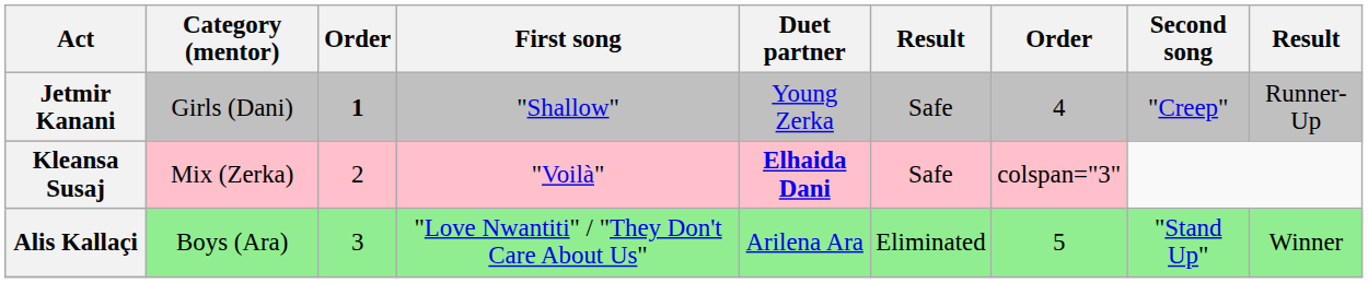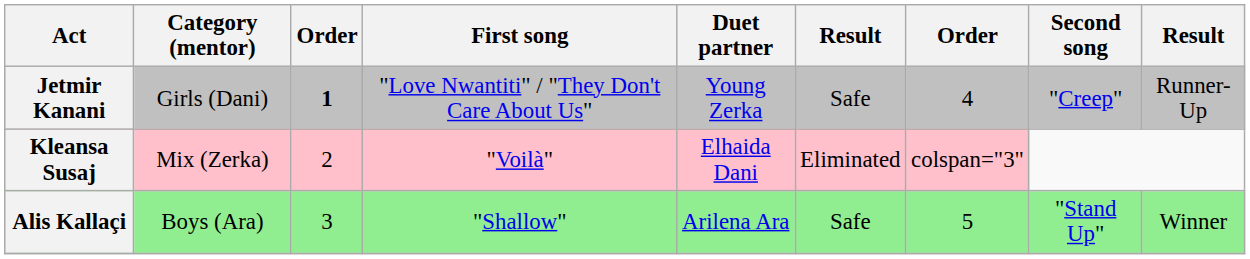Jetmir Kanani | First song: "Shallow" -> "Love Nwantiti" / "They Don't Care About Us"
Kleansa Susaj | Duet partner: bold -> normal
Kleansa Susaj | column 6: Safe -> Eliminated
Alis Kallaçi | First song: "Love Nwantiti" / "They Don't Care About Us" -> "Shallow"
Alis Kallaçi | column 6: Eliminated -> Safe
